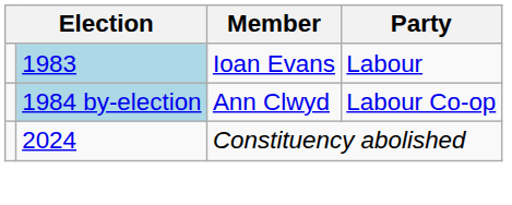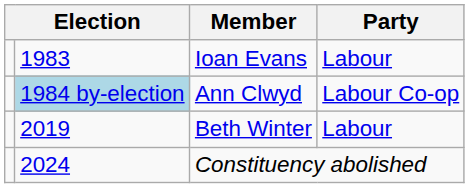Ioan Evans | column 2: lightblue background -> no background
+ row: 2019 | Beth Winter | Labour
